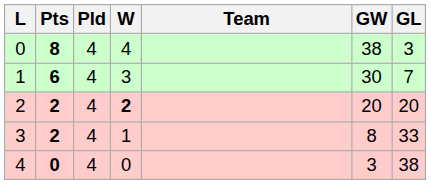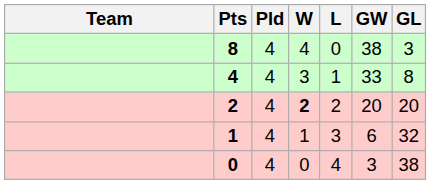columns swapped: Team <-> L
row 3 | Pts: 6 -> 4
row 3 | GW: 30 -> 33
row 3 | GL: 7 -> 8
row 5 | Pts: 2 -> 1
row 5 | GW: 8 -> 6
row 5 | GL: 33 -> 32
